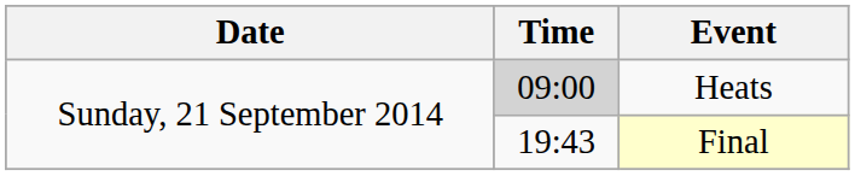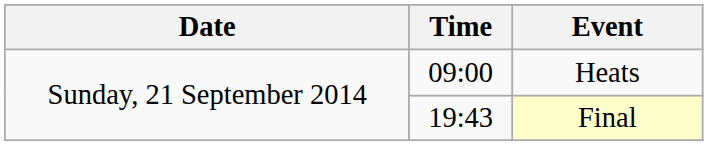Heats | Time: lightgrey background -> no background
